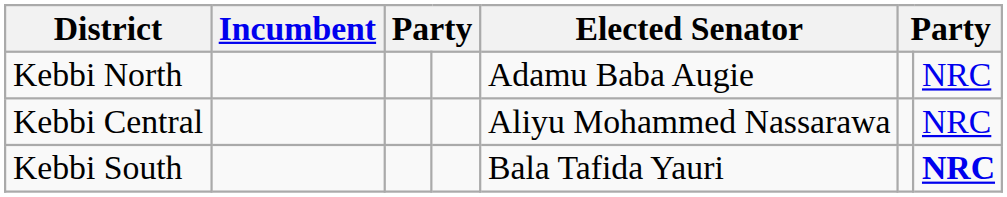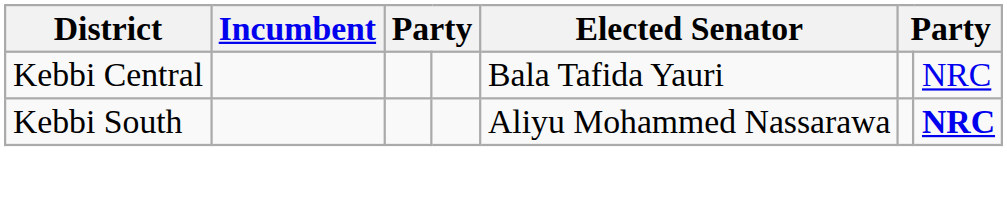- row: Kebbi North | Adamu Baba Augie | NRC
Kebbi Central | Elected Senator: Aliyu Mohammed Nassarawa -> Bala Tafida Yauri
Kebbi South | Elected Senator: Bala Tafida Yauri -> Aliyu Mohammed Nassarawa
